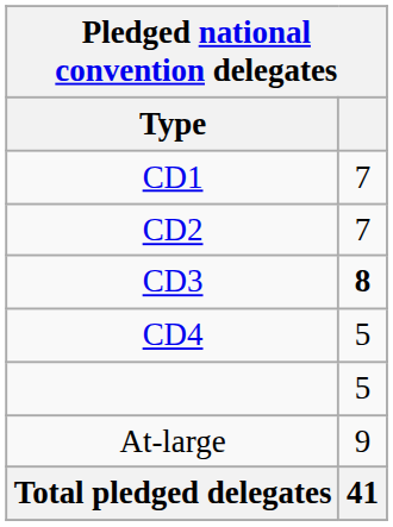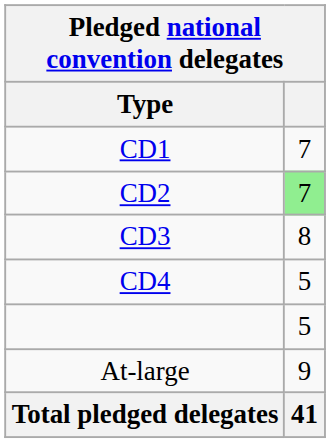CD2 | column 2: no background -> lightgreen background
CD3 | column 2: bold -> normal
